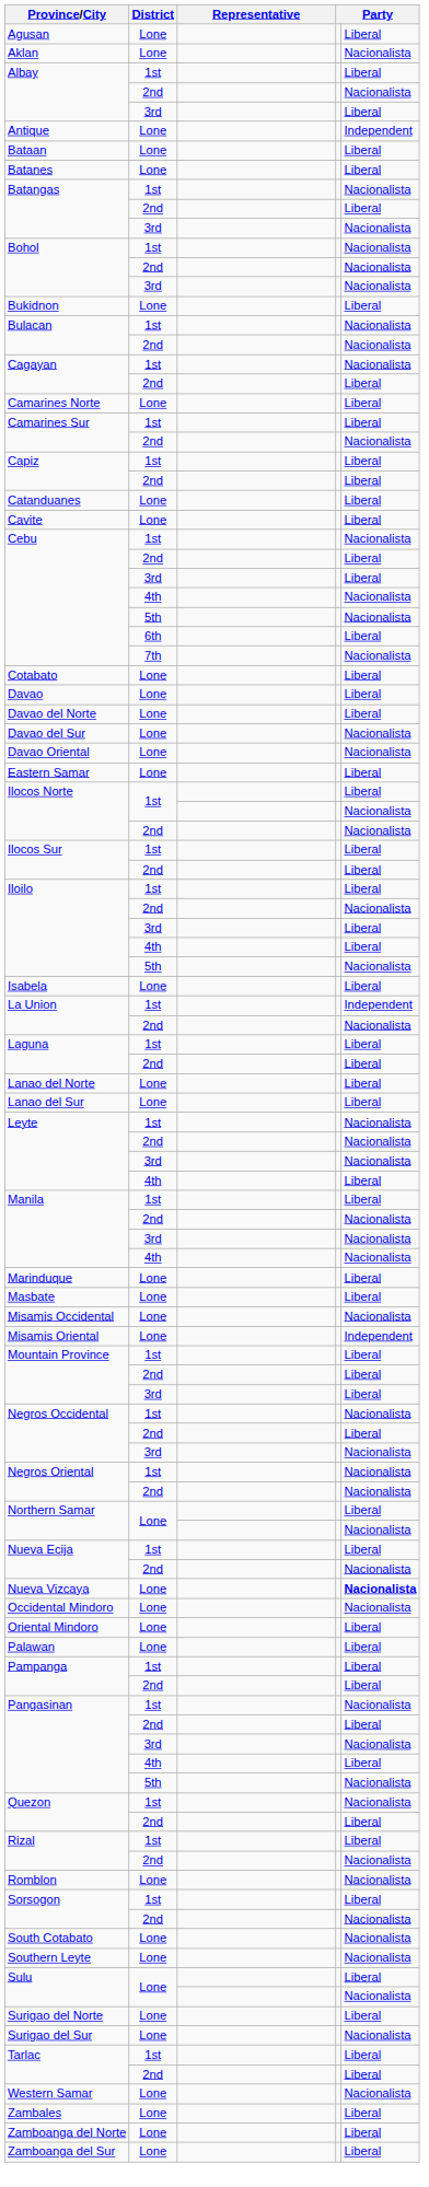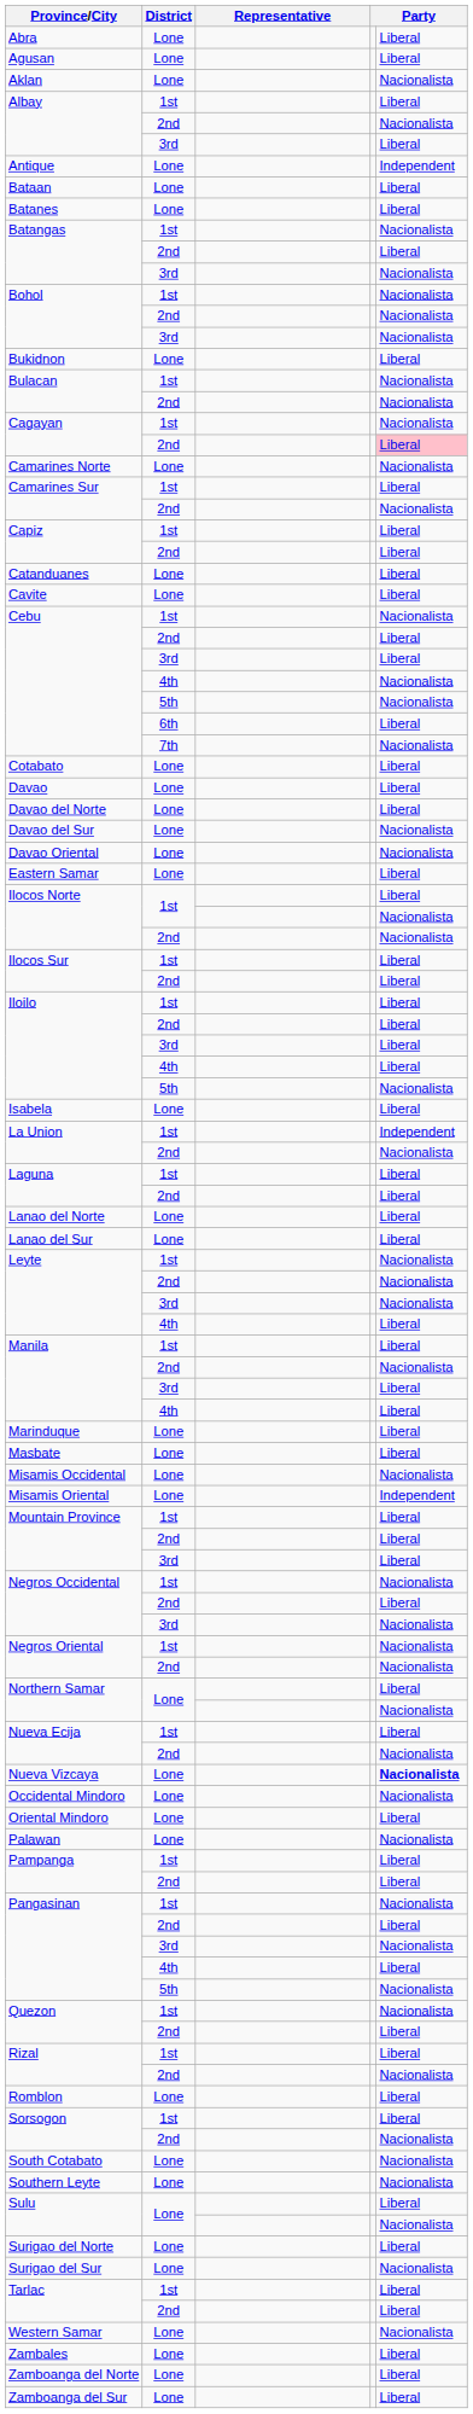+ row: Abra | Lone | Liberal
Cagayan / 2nd | column 5: no background -> pink background
Camarines Norte | column 5: Liberal -> Nacionalista
Iloilo / 2nd | column 5: Nacionalista -> Liberal
Manila / 3rd | column 5: Nacionalista -> Liberal
Manila / 4th | column 5: Nacionalista -> Liberal
Palawan | column 5: Liberal -> Nacionalista
Romblon | column 5: Nacionalista -> Liberal
